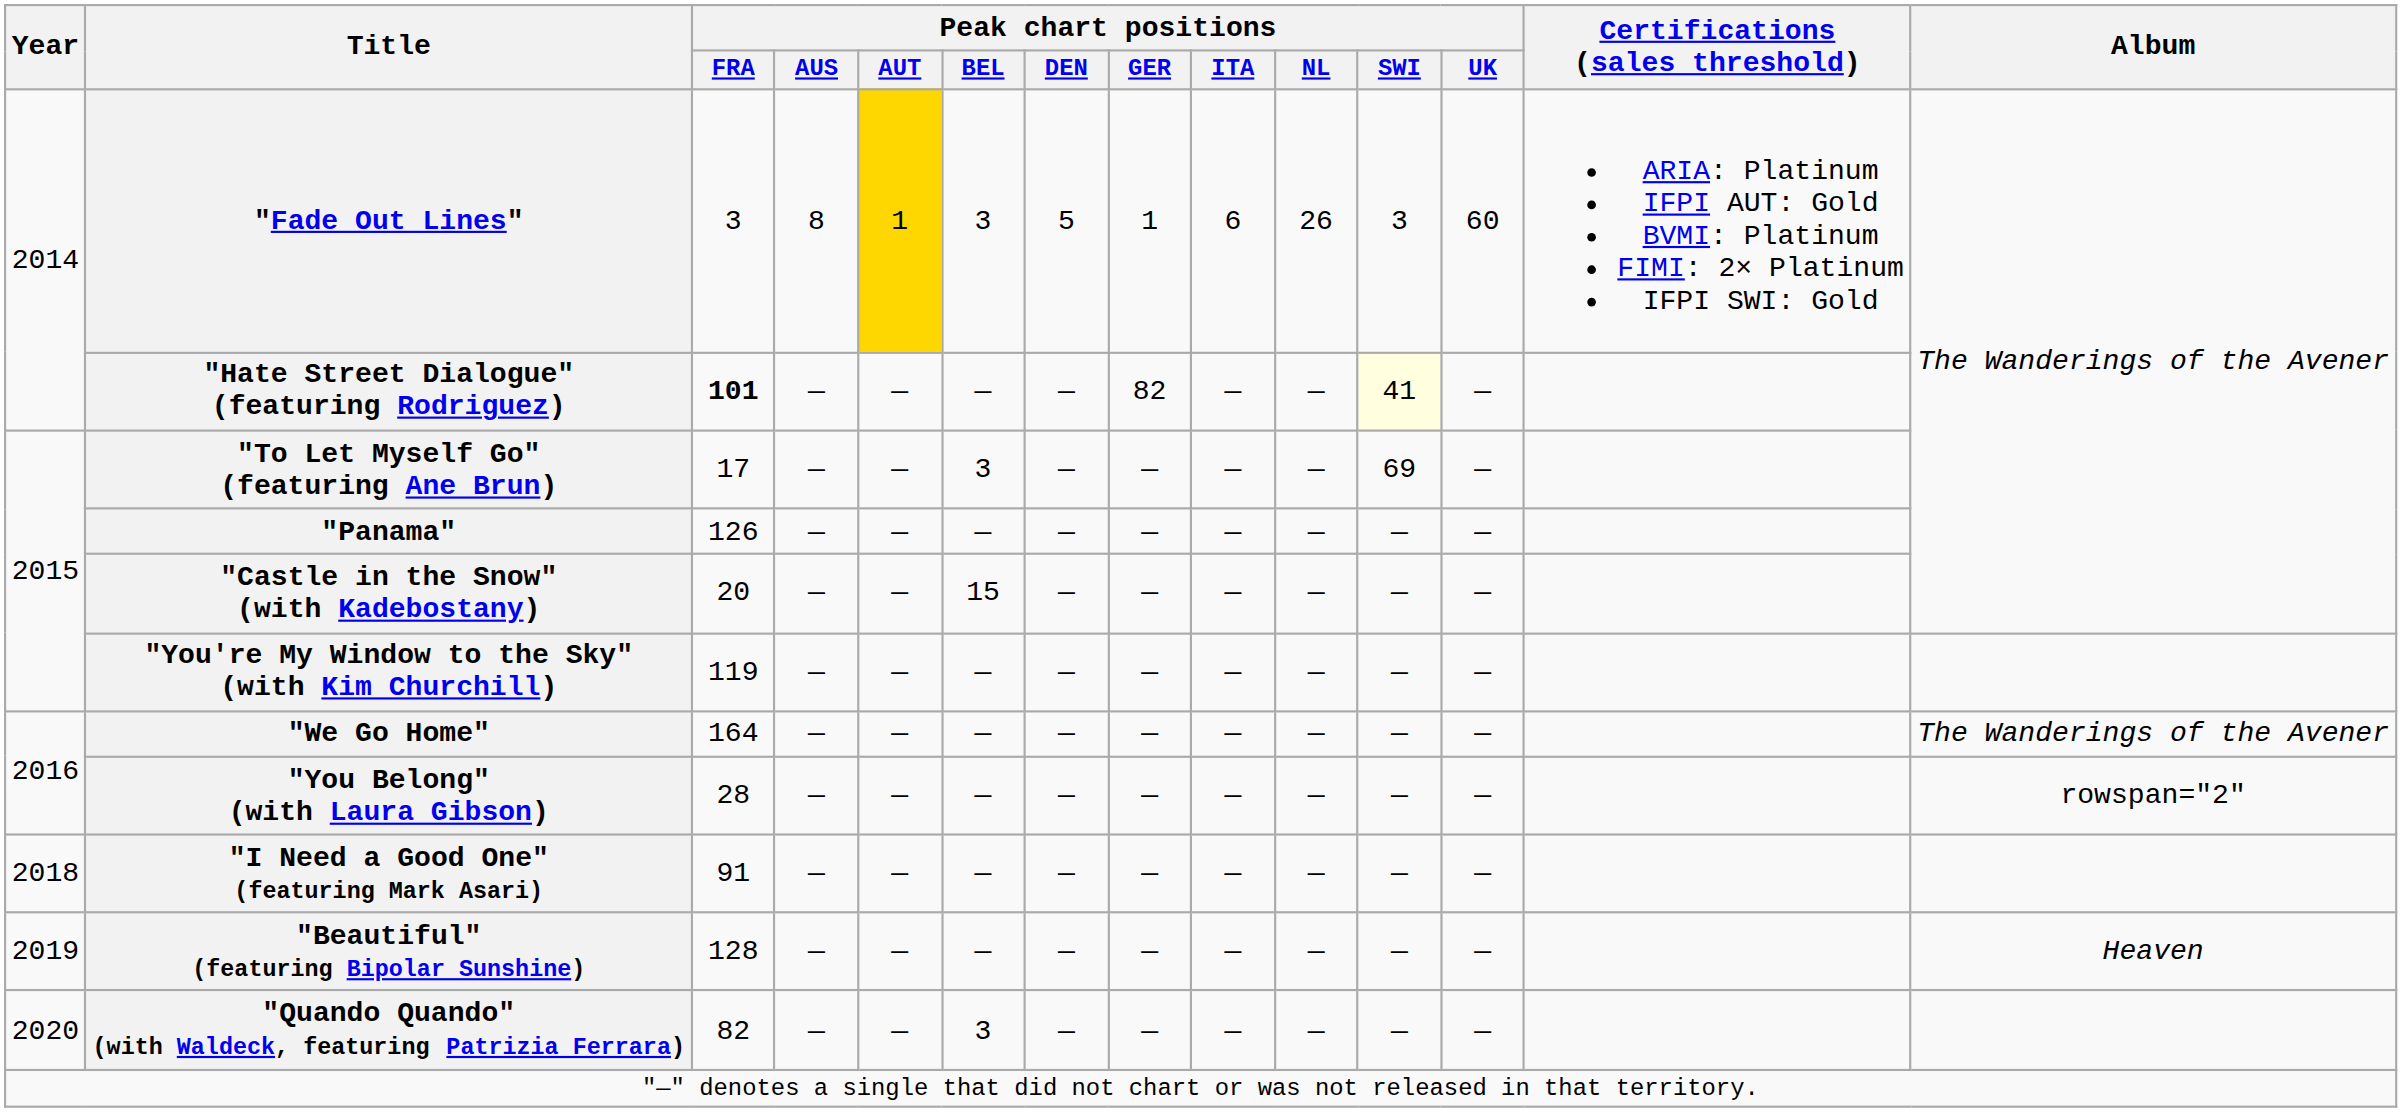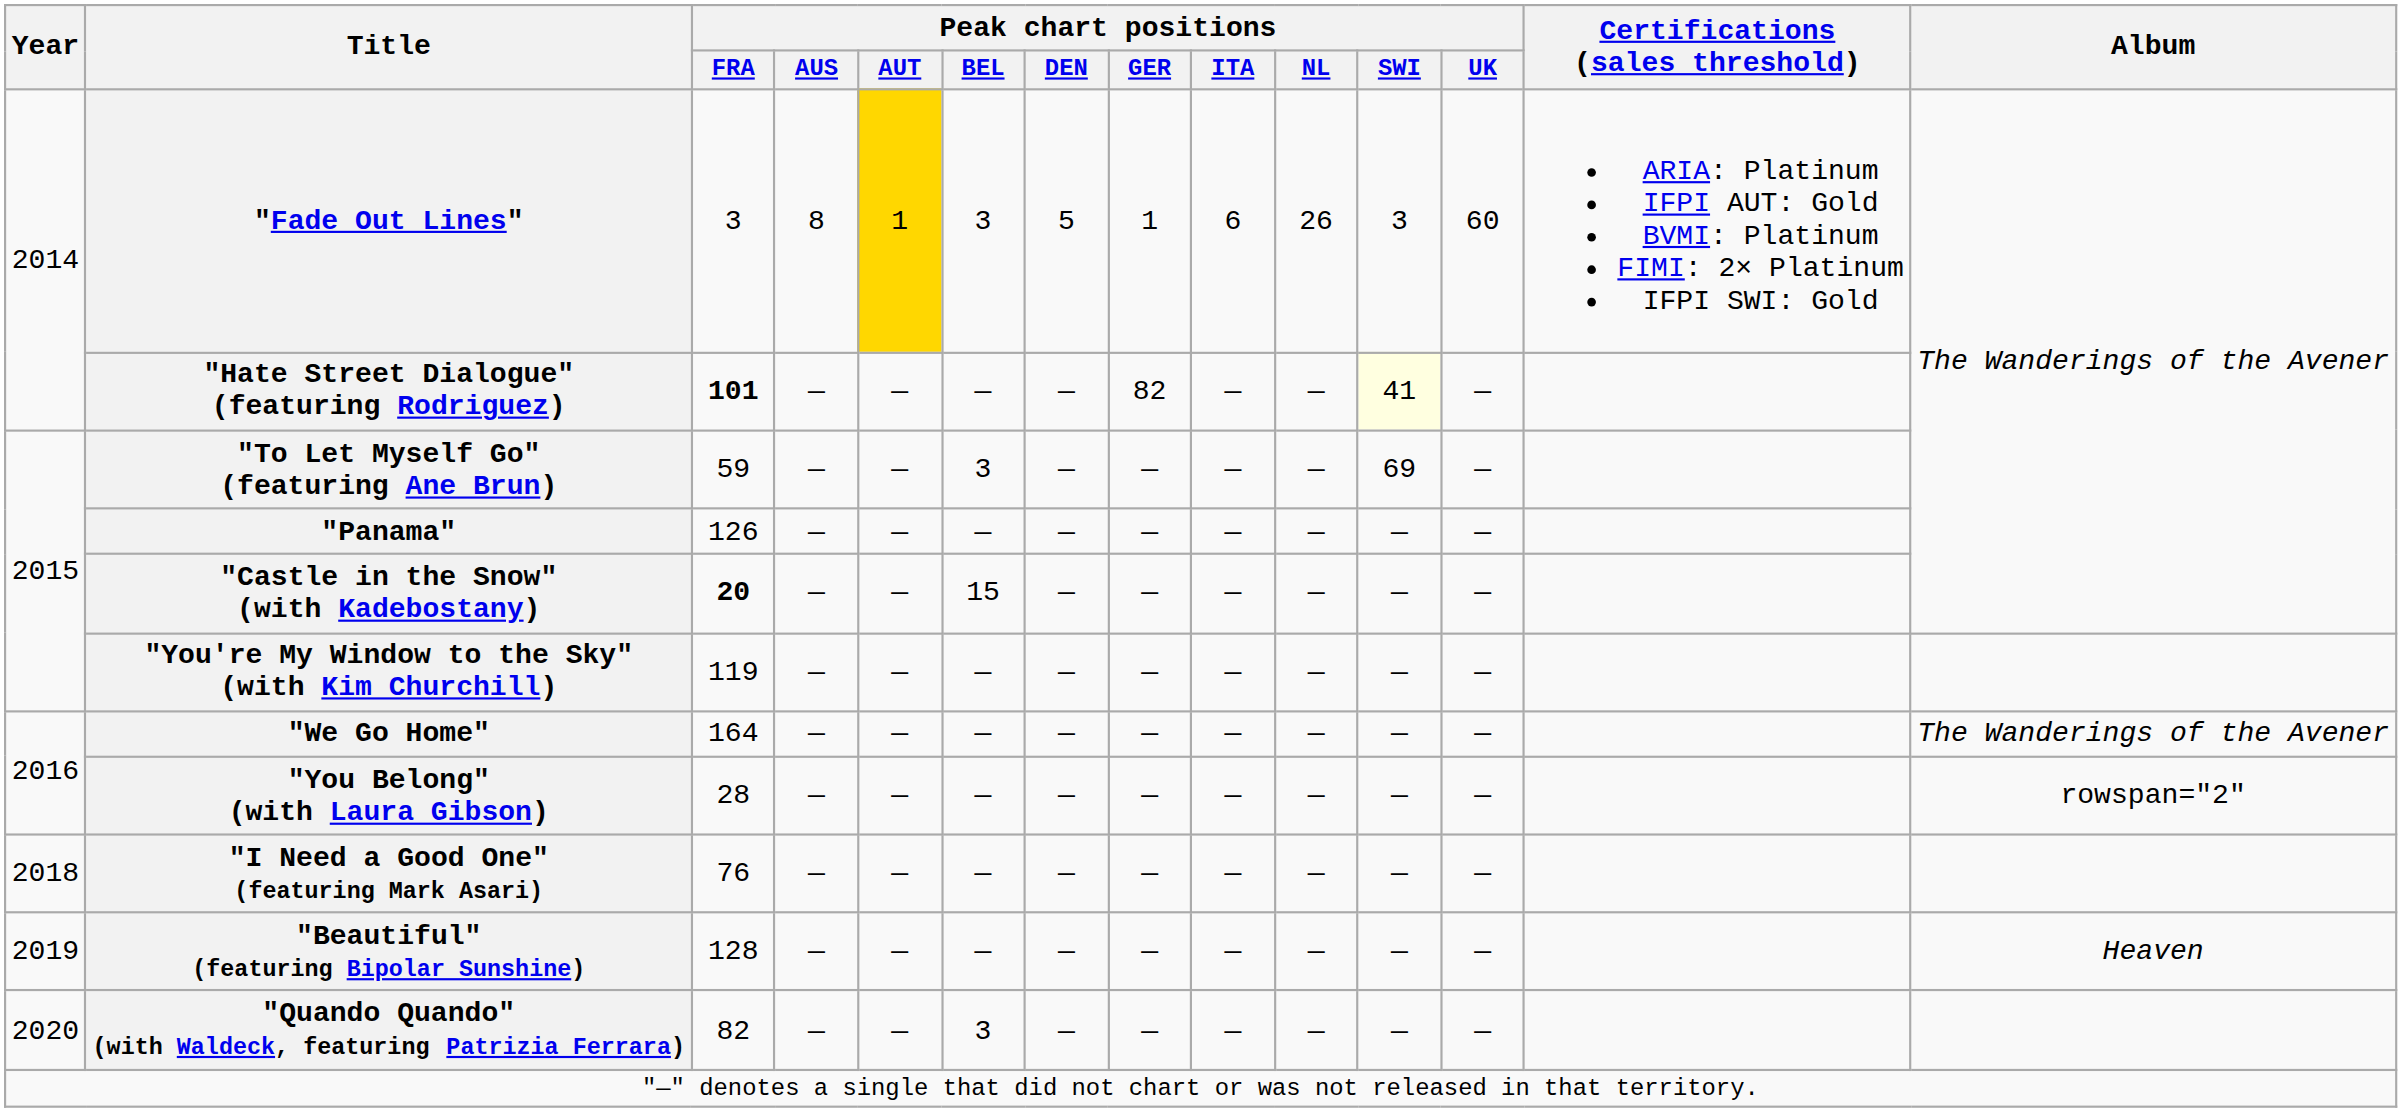"To Let Myself Go" (featuring Ane Brun) | Peak chart positions / FRA: 17 -> 59
"Castle in the Snow" (with Kadebostany) | Peak chart positions / FRA: normal -> bold
"I Need a Good One" (featuring Mark Asari) | Peak chart positions / FRA: 91 -> 76
